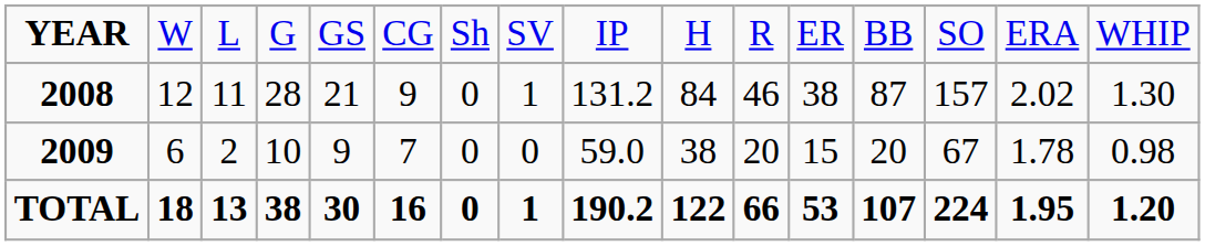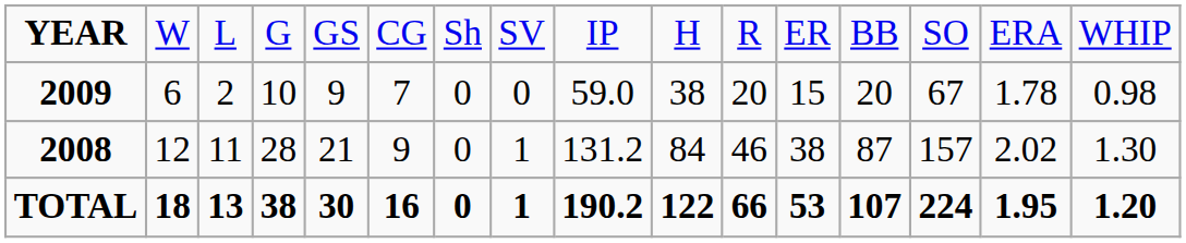rows swapped: 2008 <-> 2009
